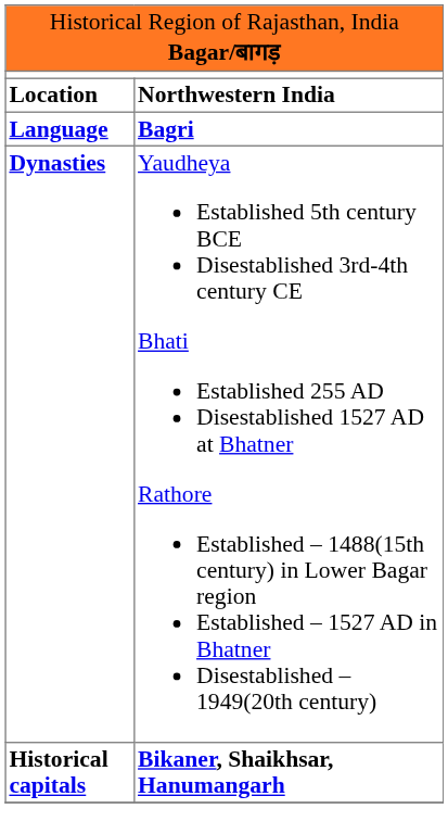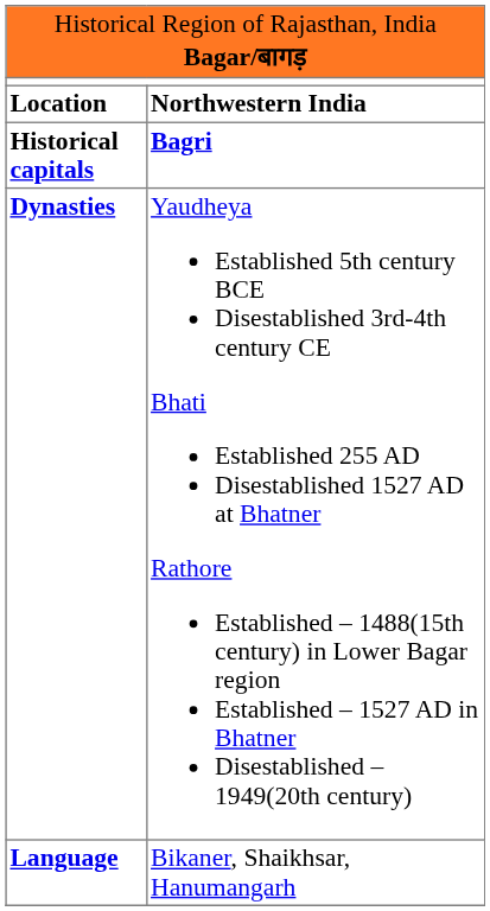row 4 | column 1: Language -> Historical capitals
row 6 | column 1: Historical capitals -> Language
row 6 | column 2: bold -> normal
